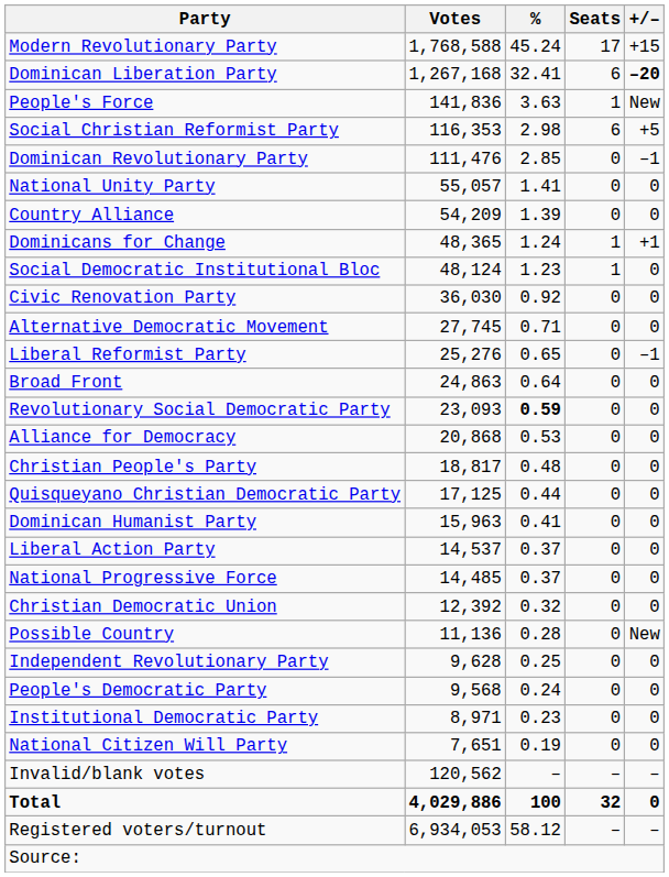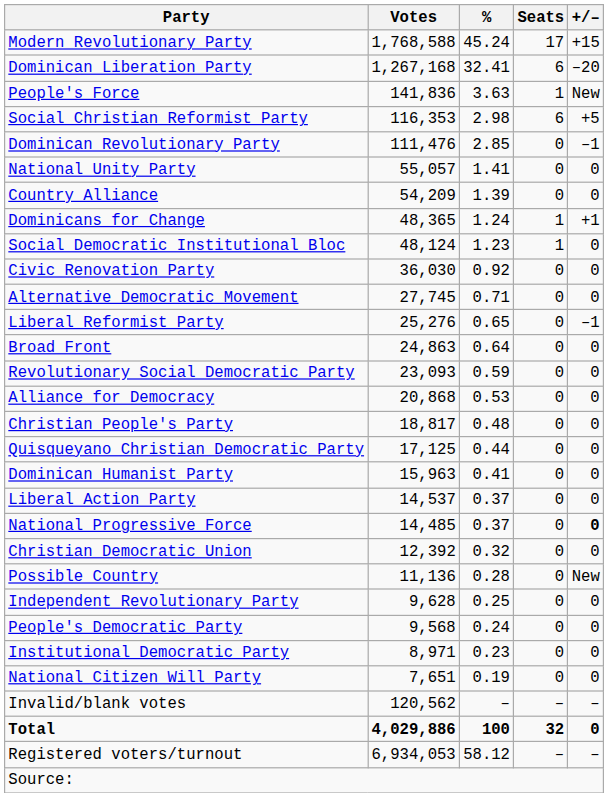Dominican Liberation Party | +/–: bold -> normal
Revolutionary Social Democratic Party | %: bold -> normal
National Progressive Force | +/–: normal -> bold
